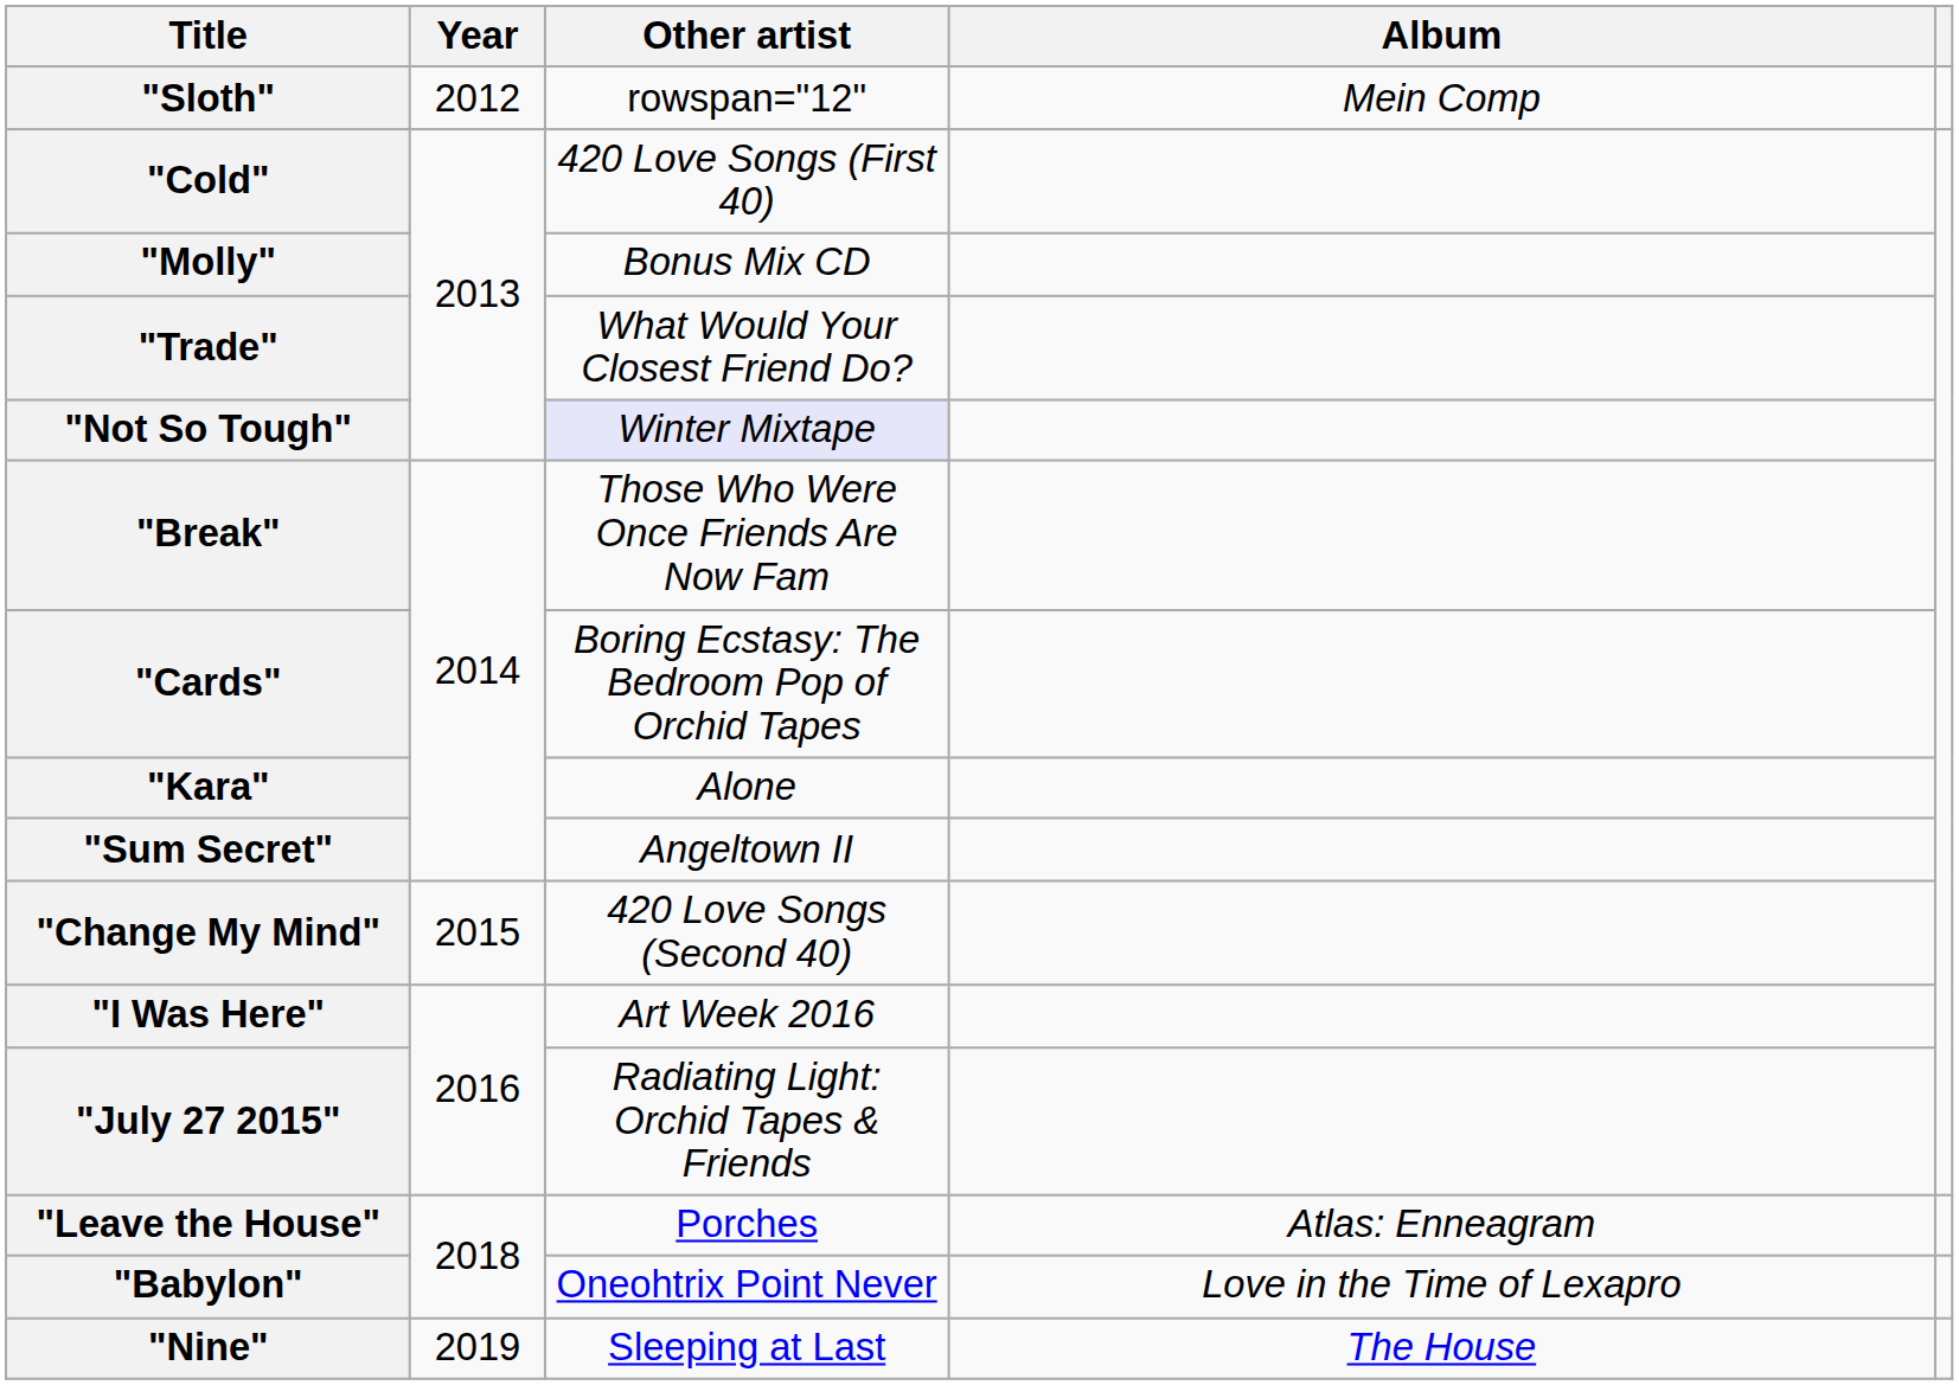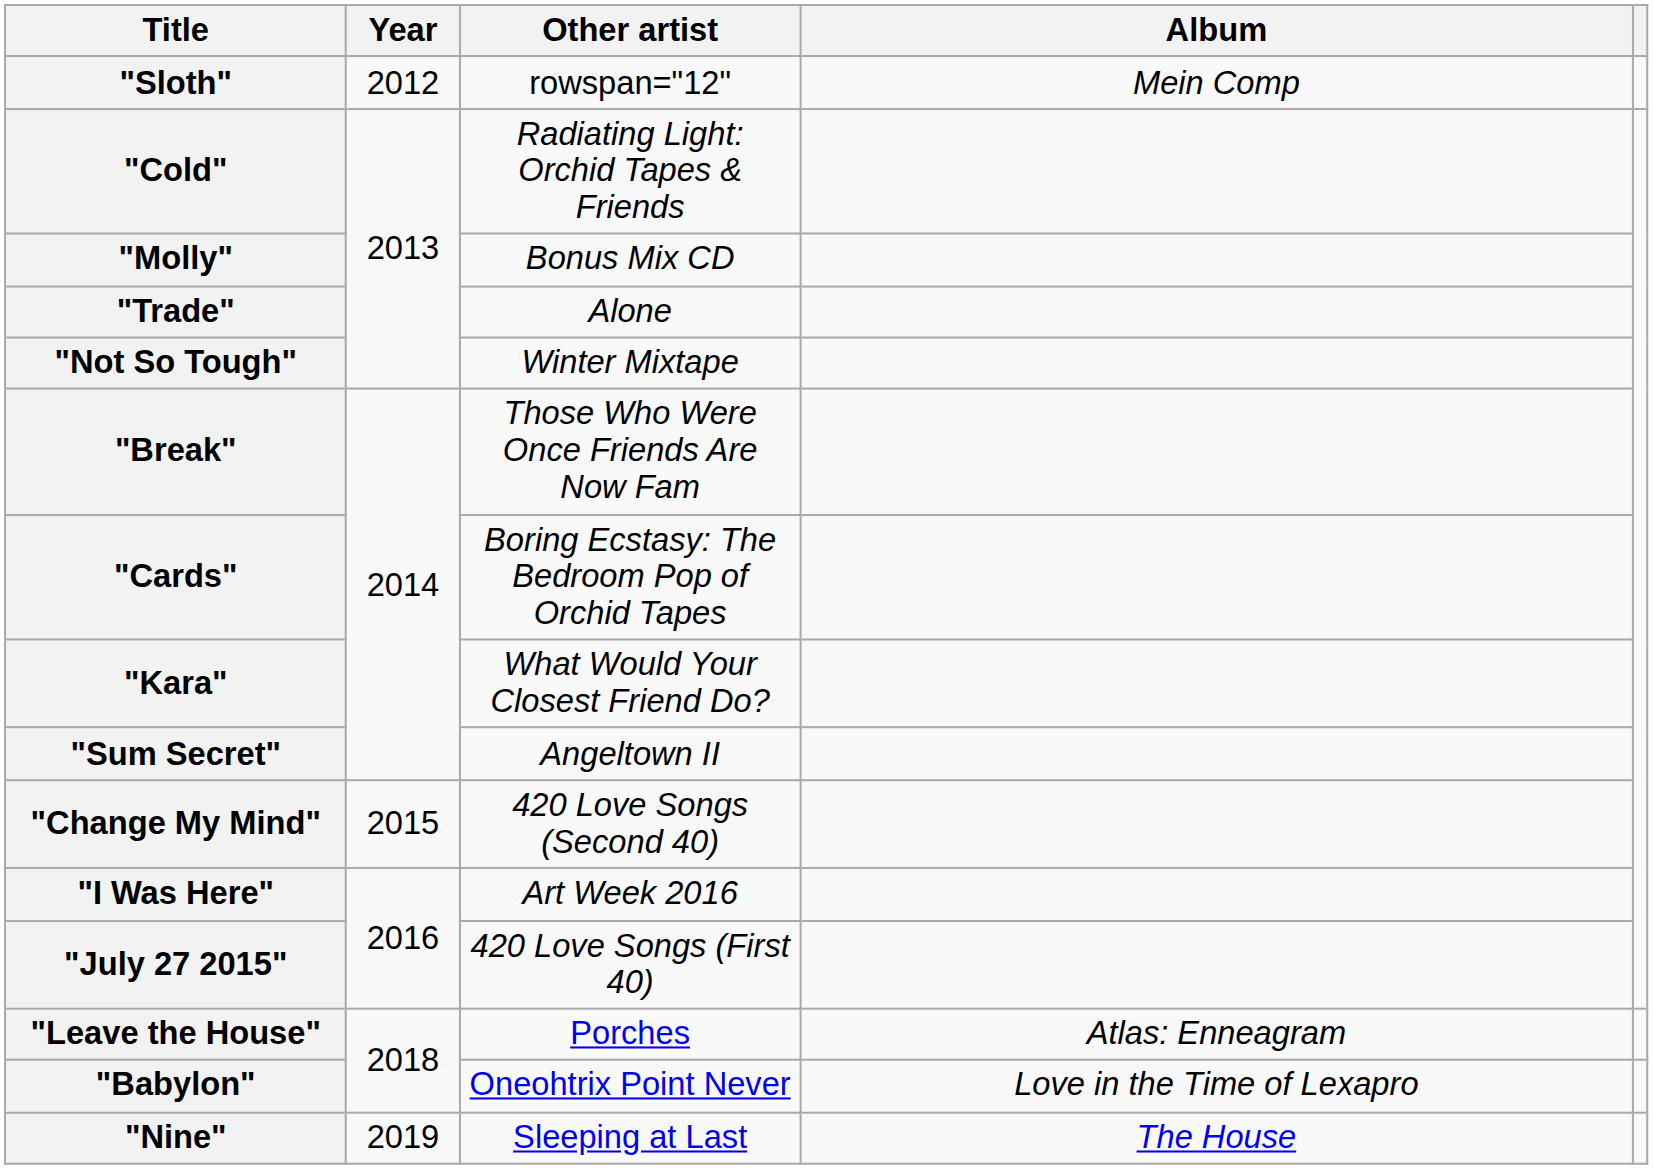"Cold" | Other artist: 420 Love Songs (First 40) -> Radiating Light: Orchid Tapes & Friends
"Trade" | Other artist: What Would Your Closest Friend Do? -> Alone
"Not So Tough" | Other artist: lavender background -> no background
"Kara" | Other artist: Alone -> What Would Your Closest Friend Do?
"July 27 2015" | Other artist: Radiating Light: Orchid Tapes & Friends -> 420 Love Songs (First 40)
